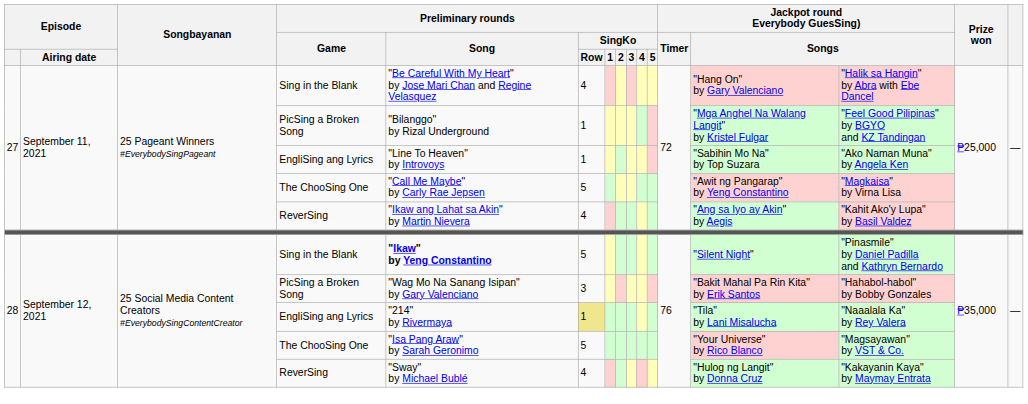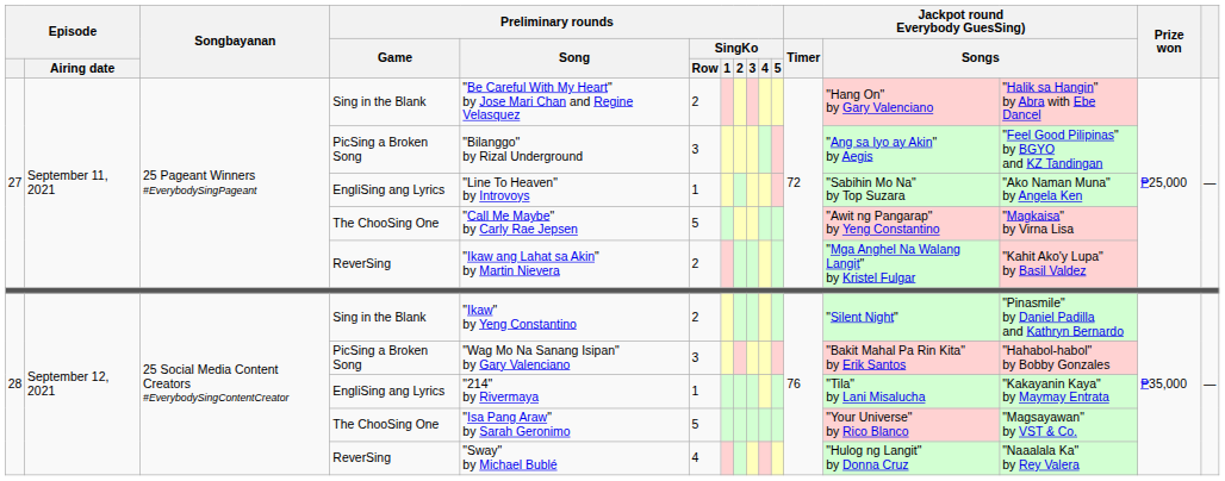27 / Sing in the Blank | Preliminary rounds / SingKo / Row: 4 -> 2
27 / PicSing a Broken Song | Preliminary rounds / SingKo / Row: 1 -> 3
27 / PicSing a Broken Song | column 13: "Mga Anghel Na Walang Langit" by Kristel Fulgar -> "Ang sa Iyo ay Akin" by Aegis
27 / ReverSing | Preliminary rounds / SingKo / Row: 4 -> 2
27 / ReverSing | column 13: "Ang sa Iyo ay Akin" by Aegis -> "Mga Anghel Na Walang Langit" by Kristel Fulgar
28 / Sing in the Blank | Preliminary rounds / Song: bold -> normal
28 / Sing in the Blank | Preliminary rounds / SingKo / Row: 5 -> 2
28 / EngliSing ang Lyrics | Preliminary rounds / SingKo / Row: khaki background -> no background
28 / EngliSing ang Lyrics | column 14: "Naaalala Ka" by Rey Valera -> "Kakayanin Kaya" by Maymay Entrata
28 / ReverSing | column 14: "Kakayanin Kaya" by Maymay Entrata -> "Naaalala Ka" by Rey Valera
